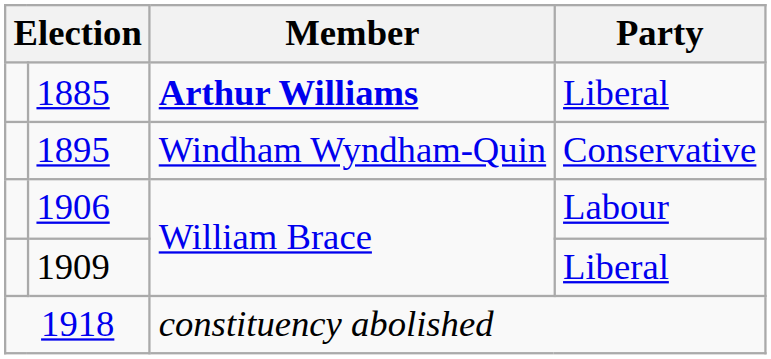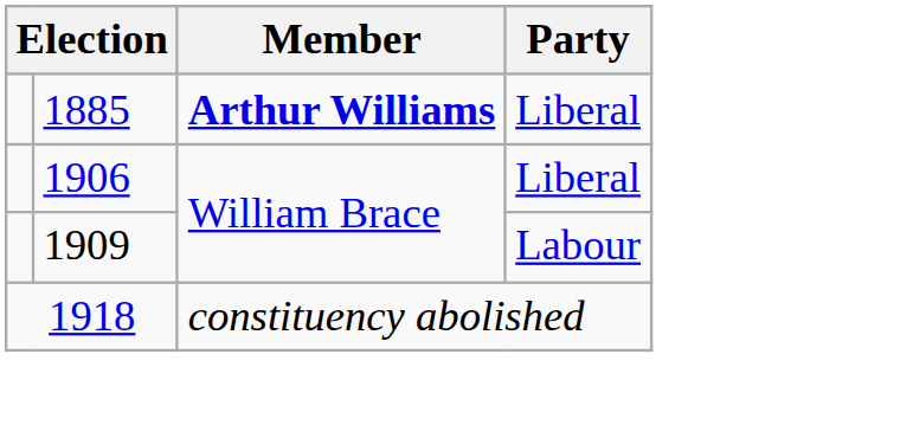- row: 1895 | Windham Wyndham-Quin | Conservative
1906 | Party: Labour -> Liberal
1909 | Party: Liberal -> Labour
